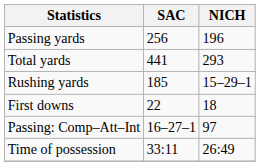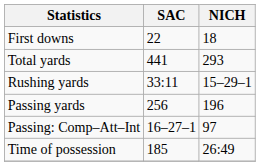rows swapped: First downs <-> Passing yards
Rushing yards | SAC: 185 -> 33:11
Time of possession | SAC: 33:11 -> 185
